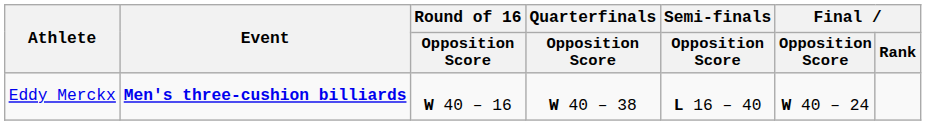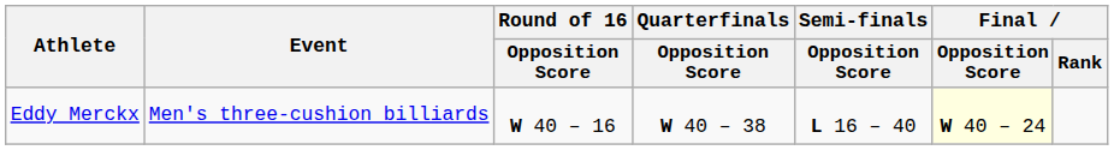Eddy Merckx | Event: bold -> normal
Eddy Merckx | Final / Opposition Score: no background -> lightyellow background
